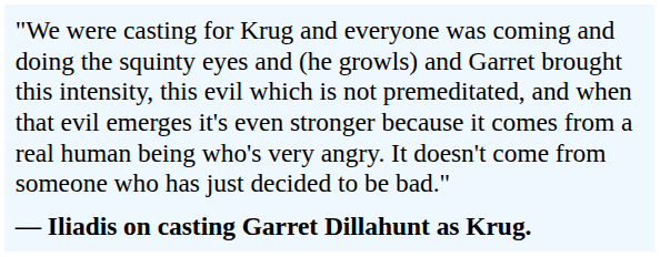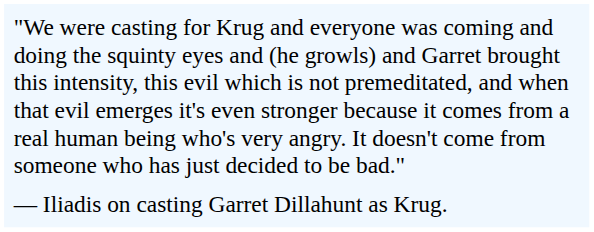row 2 | column 1: bold -> normal
